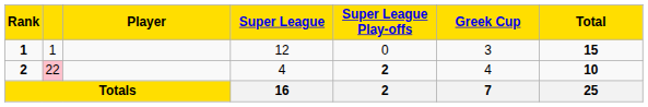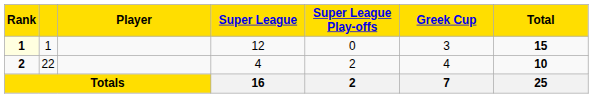row 2 | Rank: no background -> lightyellow background
row 3 | column 2: pink background -> no background
row 3 | Super League Play-offs: bold -> normal
